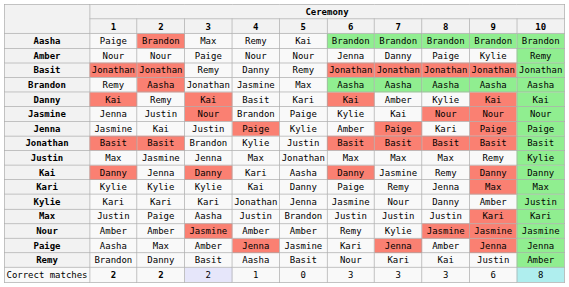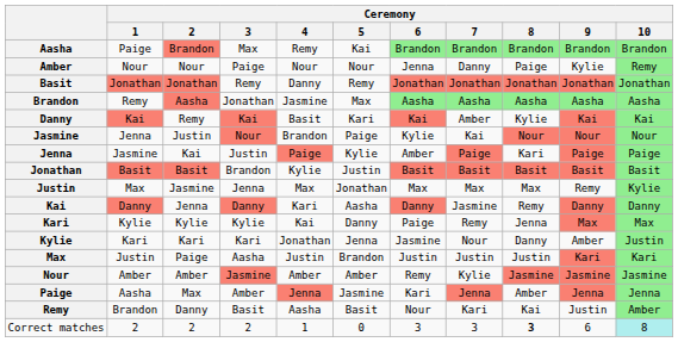Correct matches | Ceremony / 1: bold -> normal
Correct matches | Ceremony / 2: bold -> normal
Correct matches | Ceremony / 3: lavender background -> no background
Correct matches | Ceremony / 8: normal -> bold
